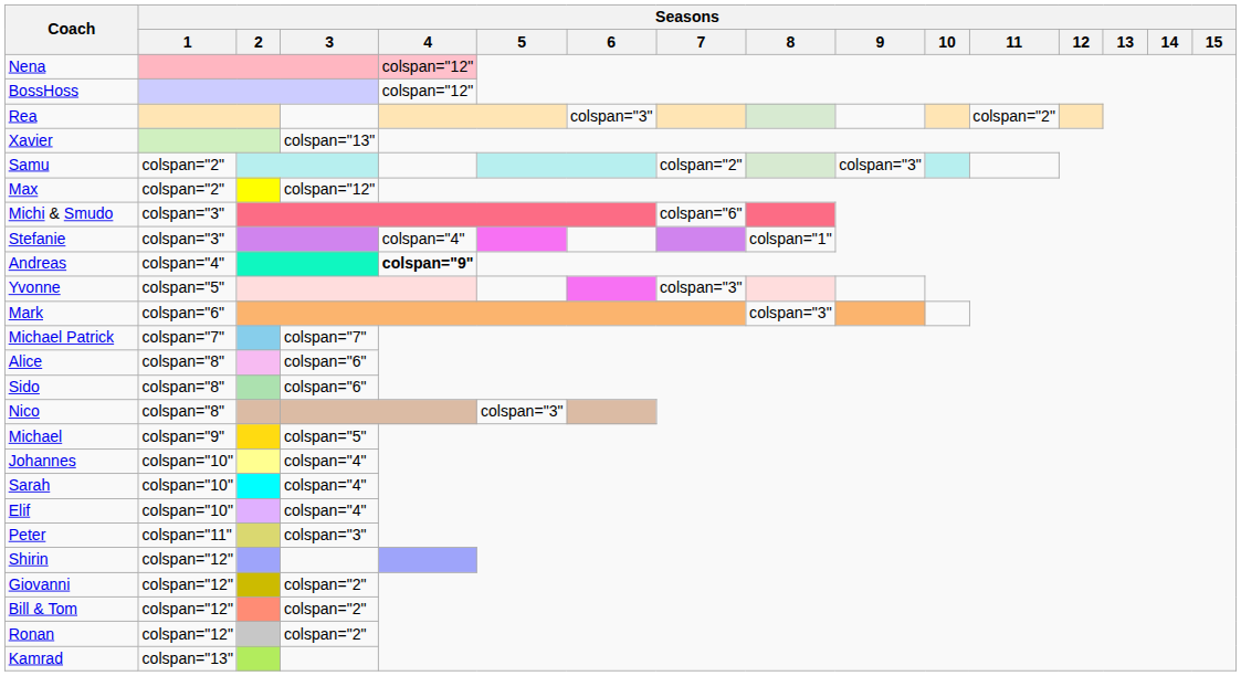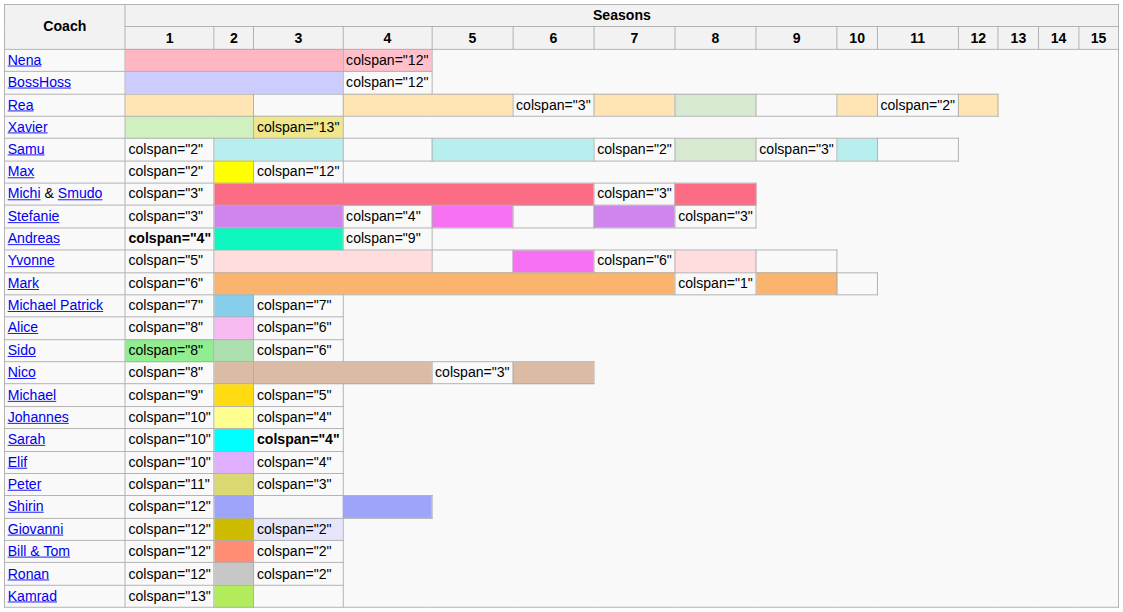Xavier | Seasons / 3: no background -> khaki background
Michi & Smudo | Seasons / 7: colspan="6" -> colspan="3"
Stefanie | Seasons / 8: colspan="1" -> colspan="3"
Andreas | Seasons / 1: normal -> bold
Andreas | Seasons / 4: bold -> normal
Yvonne | Seasons / 7: colspan="3" -> colspan="6"
Mark | Seasons / 8: colspan="3" -> colspan="1"
Sido | Seasons / 1: no background -> lightgreen background
Sarah | Seasons / 3: normal -> bold
Giovanni | Seasons / 3: no background -> lavender background
